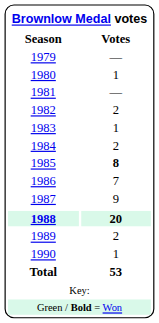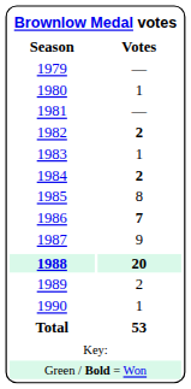1982 | Votes: normal -> bold
1984 | Votes: normal -> bold
1985 | Votes: bold -> normal
1986 | Votes: normal -> bold
